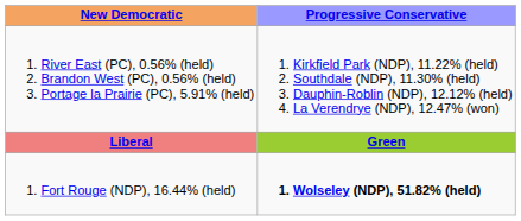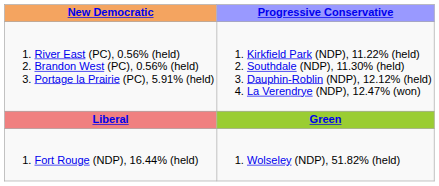Fort Rouge (NDP), 16.44% (held) | Progressive Conservative: bold -> normal
